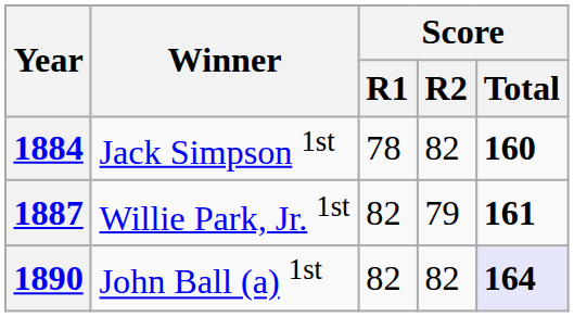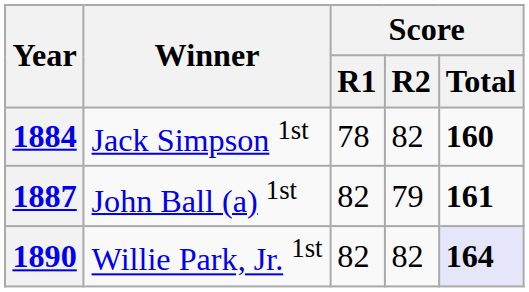1887 | Winner: Willie Park, Jr. 1st -> John Ball (a) 1st
1890 | Winner: John Ball (a) 1st -> Willie Park, Jr. 1st
